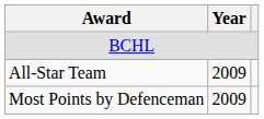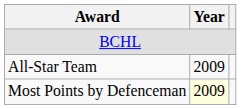Most Points by Defenceman | Year: no background -> lightyellow background
